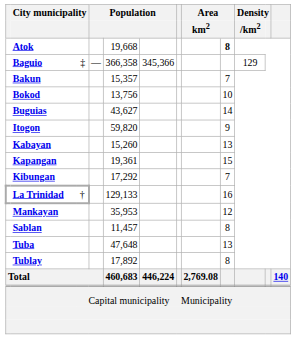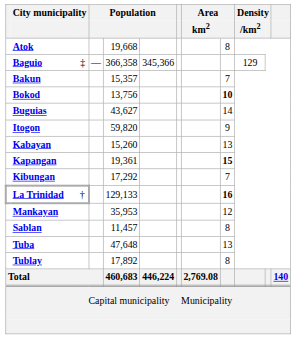Atok | Area: bold -> normal
Bokod | Area: normal -> bold
Kapangan | Area: normal -> bold
† | Area: normal -> bold
